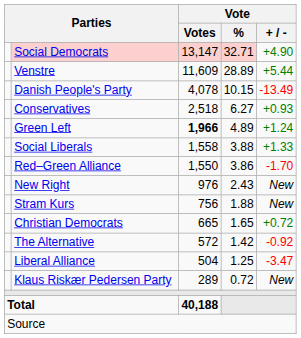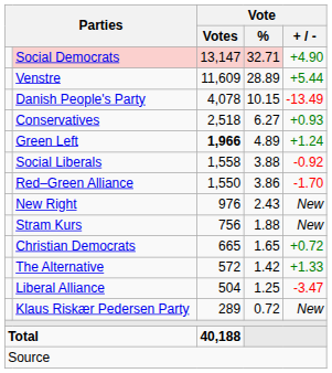Social Liberals | Vote / + / -: +1.33 -> -0.92
The Alternative | Vote / + / -: -0.92 -> +1.33
